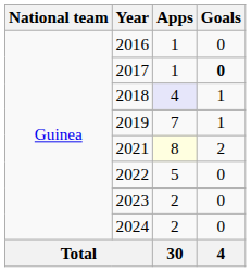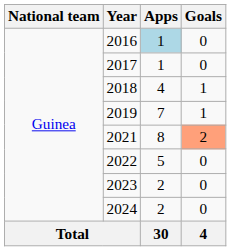2016 | Apps: no background -> lightblue background
2017 | Goals: bold -> normal
2018 | Apps: lavender background -> no background
2021 | Apps: lightyellow background -> no background
2021 | Goals: no background -> lightsalmon background
